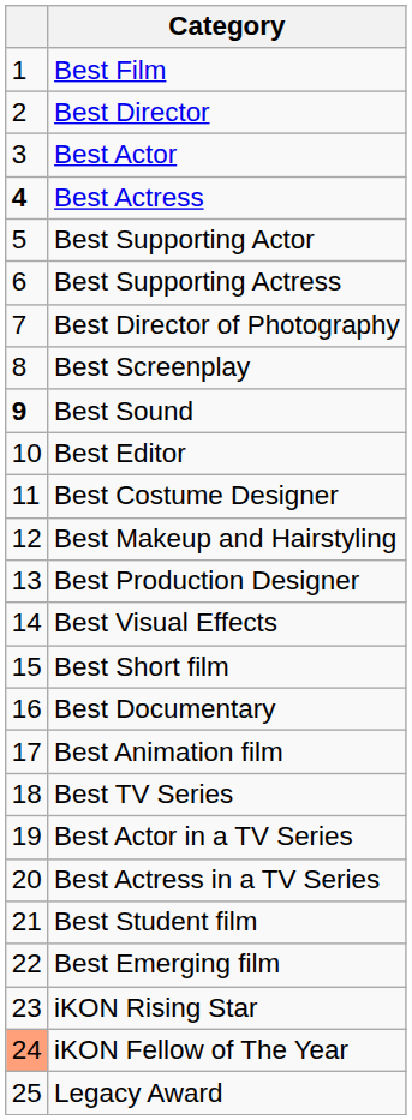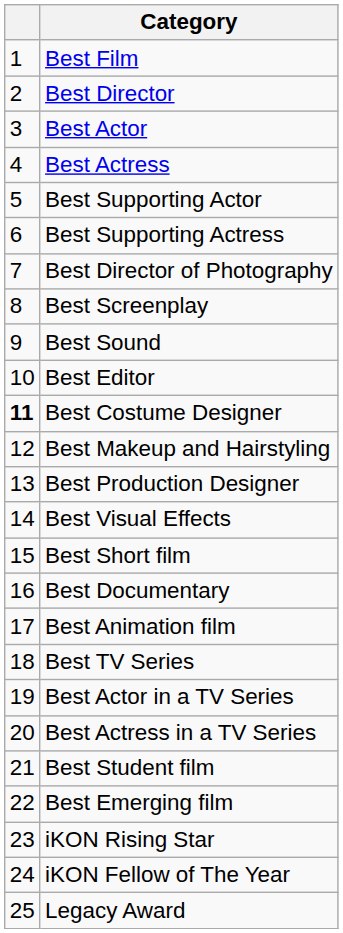Best Actress | column 1: bold -> normal
Best Sound | column 1: bold -> normal
Best Costume Designer | column 1: normal -> bold
iKON Fellow of The Year | column 1: lightsalmon background -> no background
